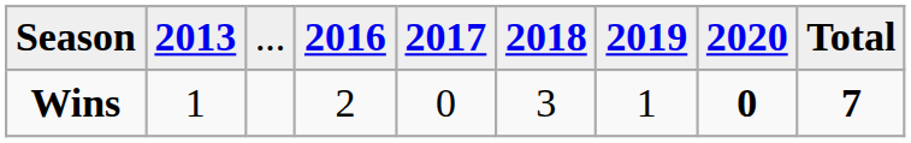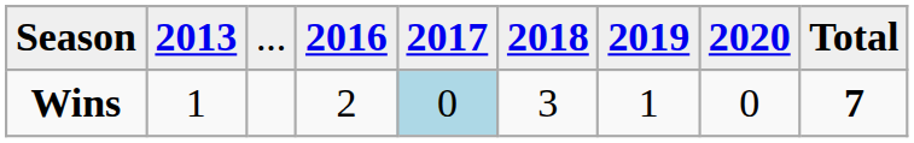Wins | column 5: no background -> lightblue background
Wins | column 8: bold -> normal
